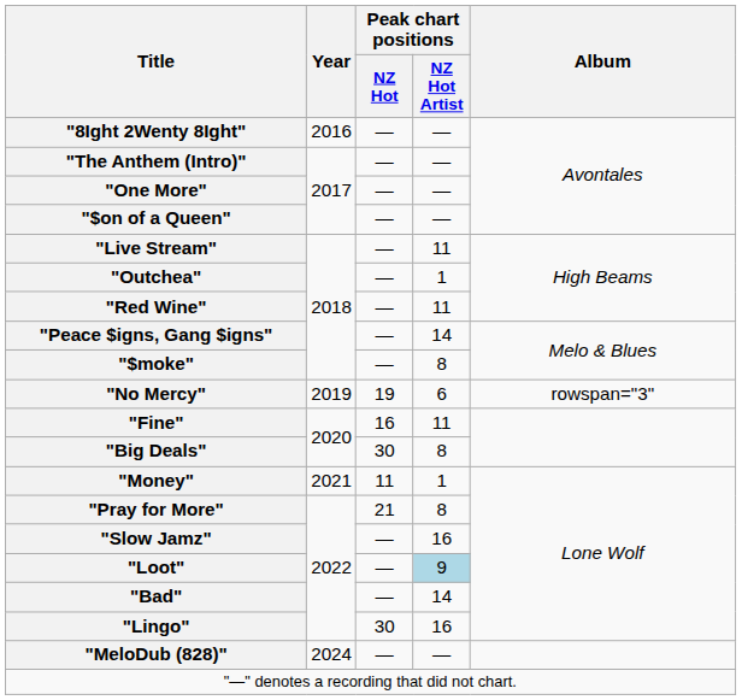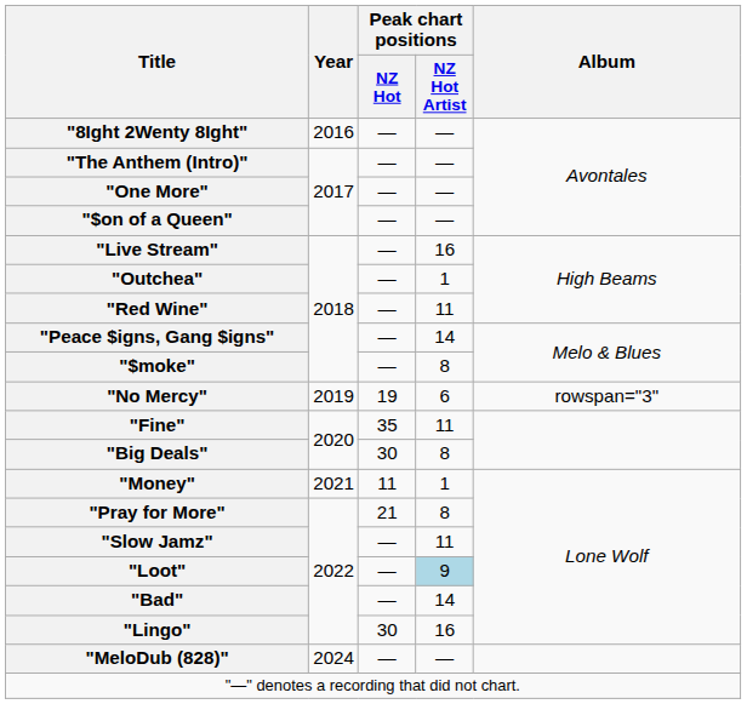"Live Stream" | Peak chart positions / NZ Hot Artist: 11 -> 16
"Fine" | Peak chart positions / NZ Hot: 16 -> 35
"Slow Jamz" | Peak chart positions / NZ Hot Artist: 16 -> 11
